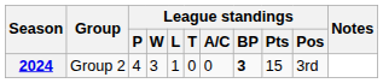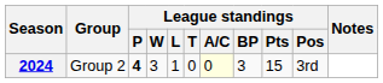2024 | League standings / P: normal -> bold
2024 | League standings / A/C: no background -> lightyellow background
2024 | League standings / BP: bold -> normal
